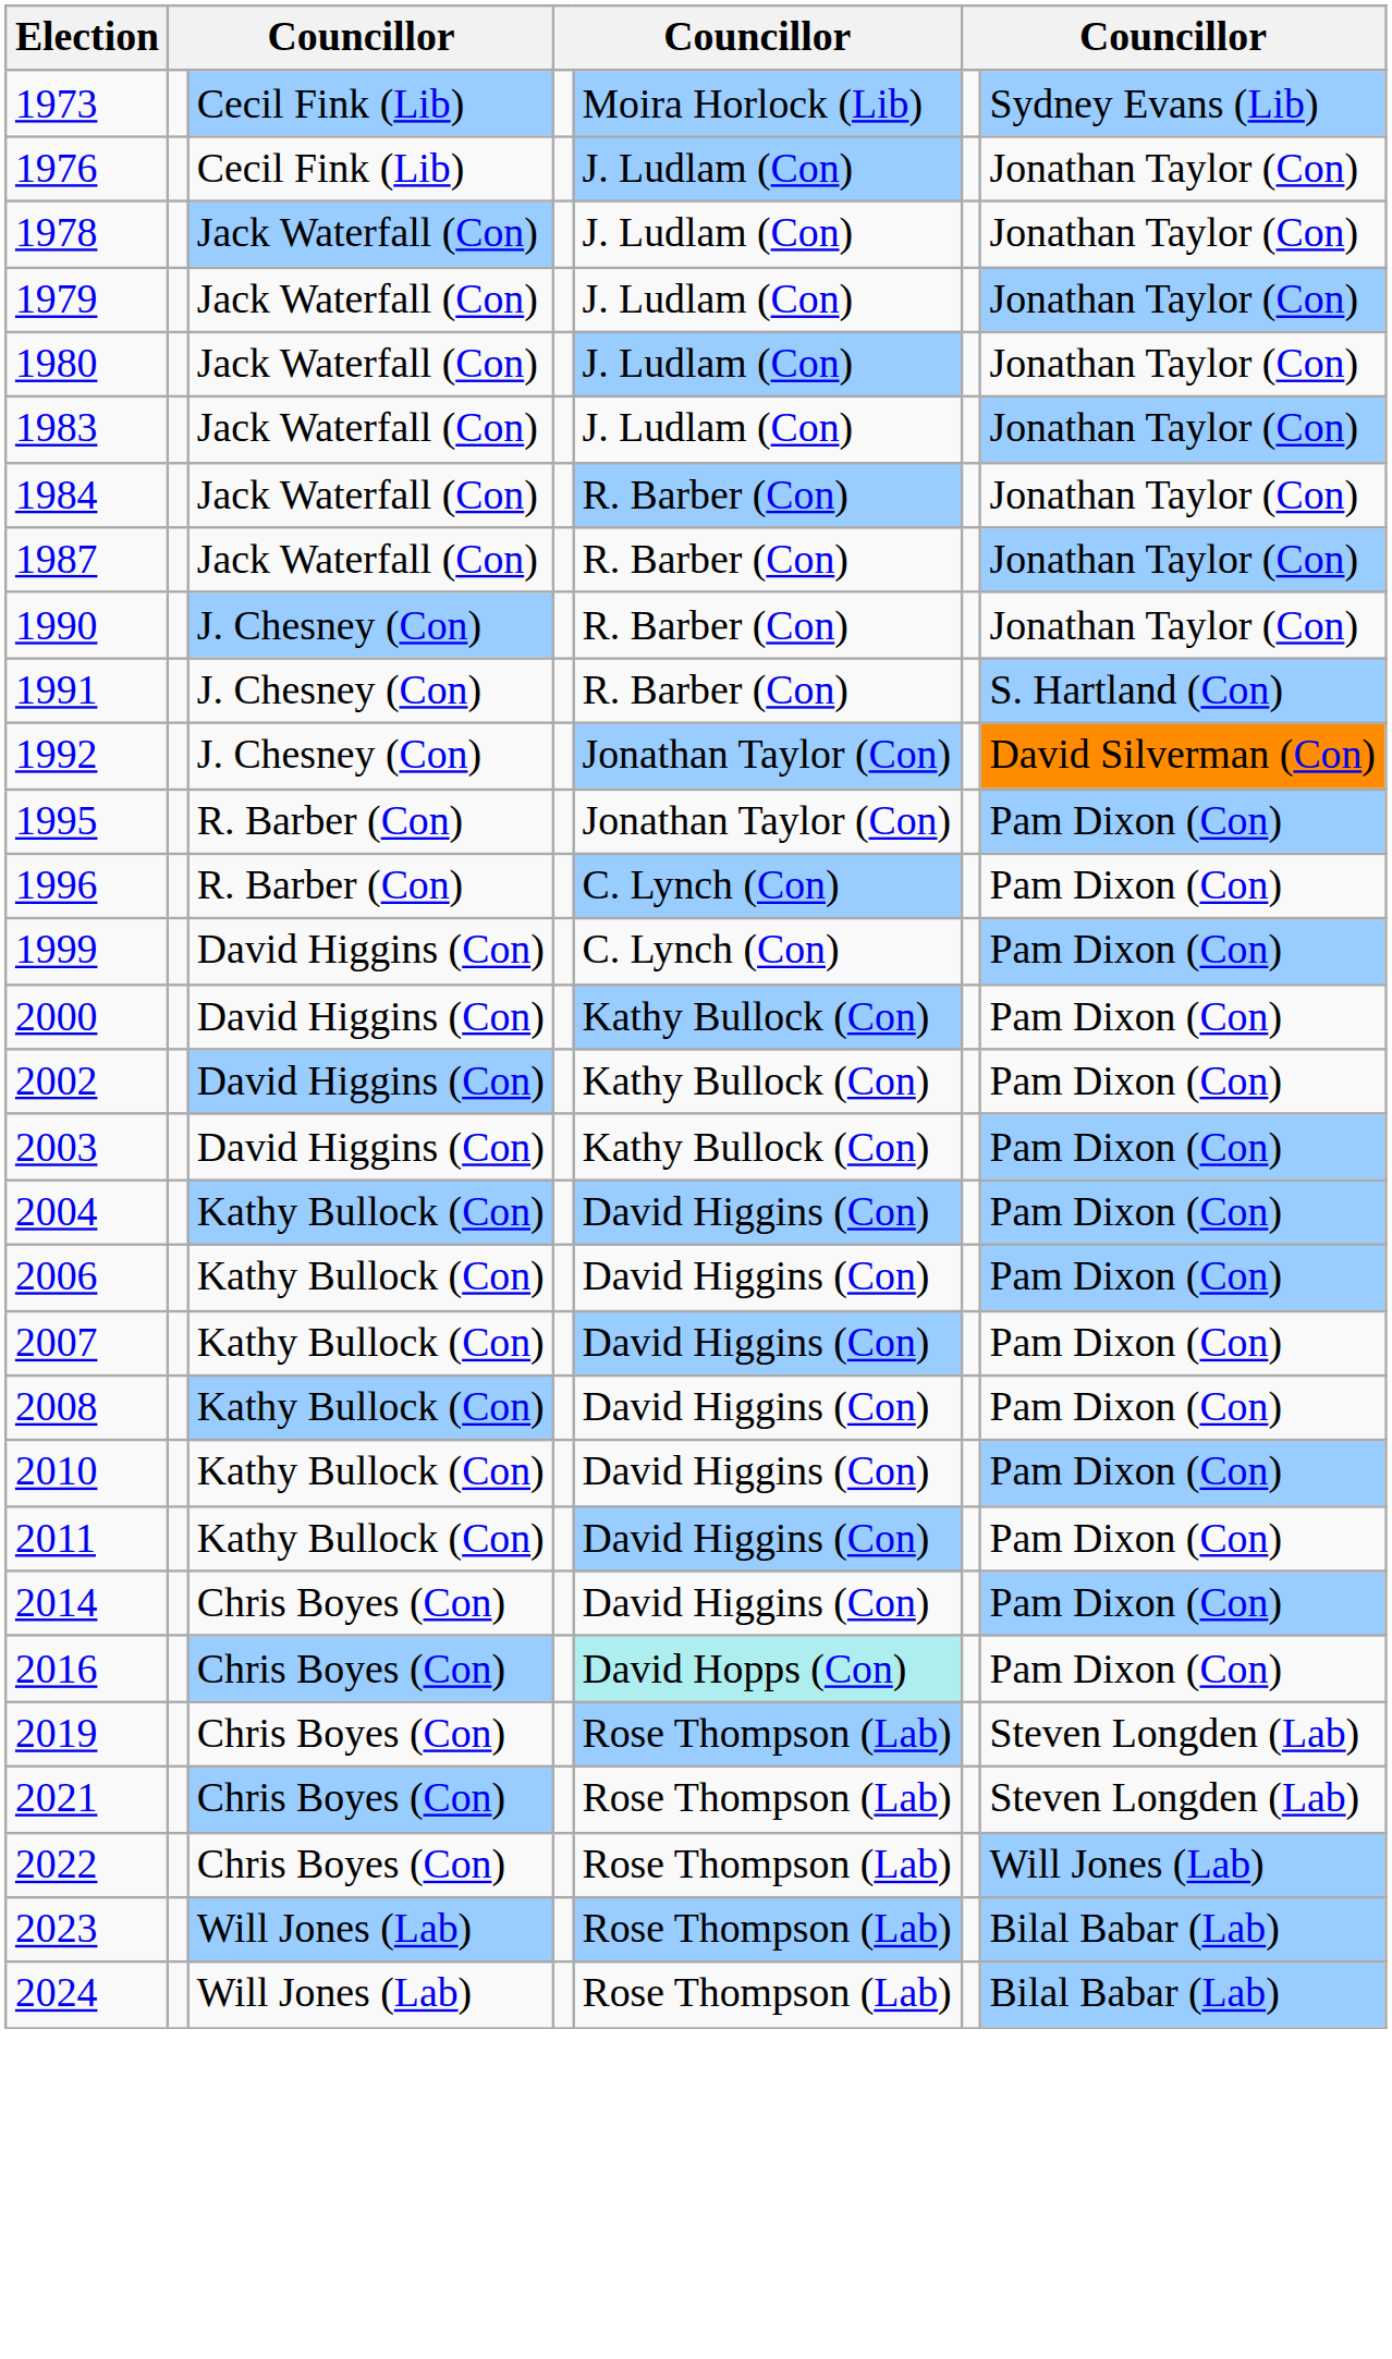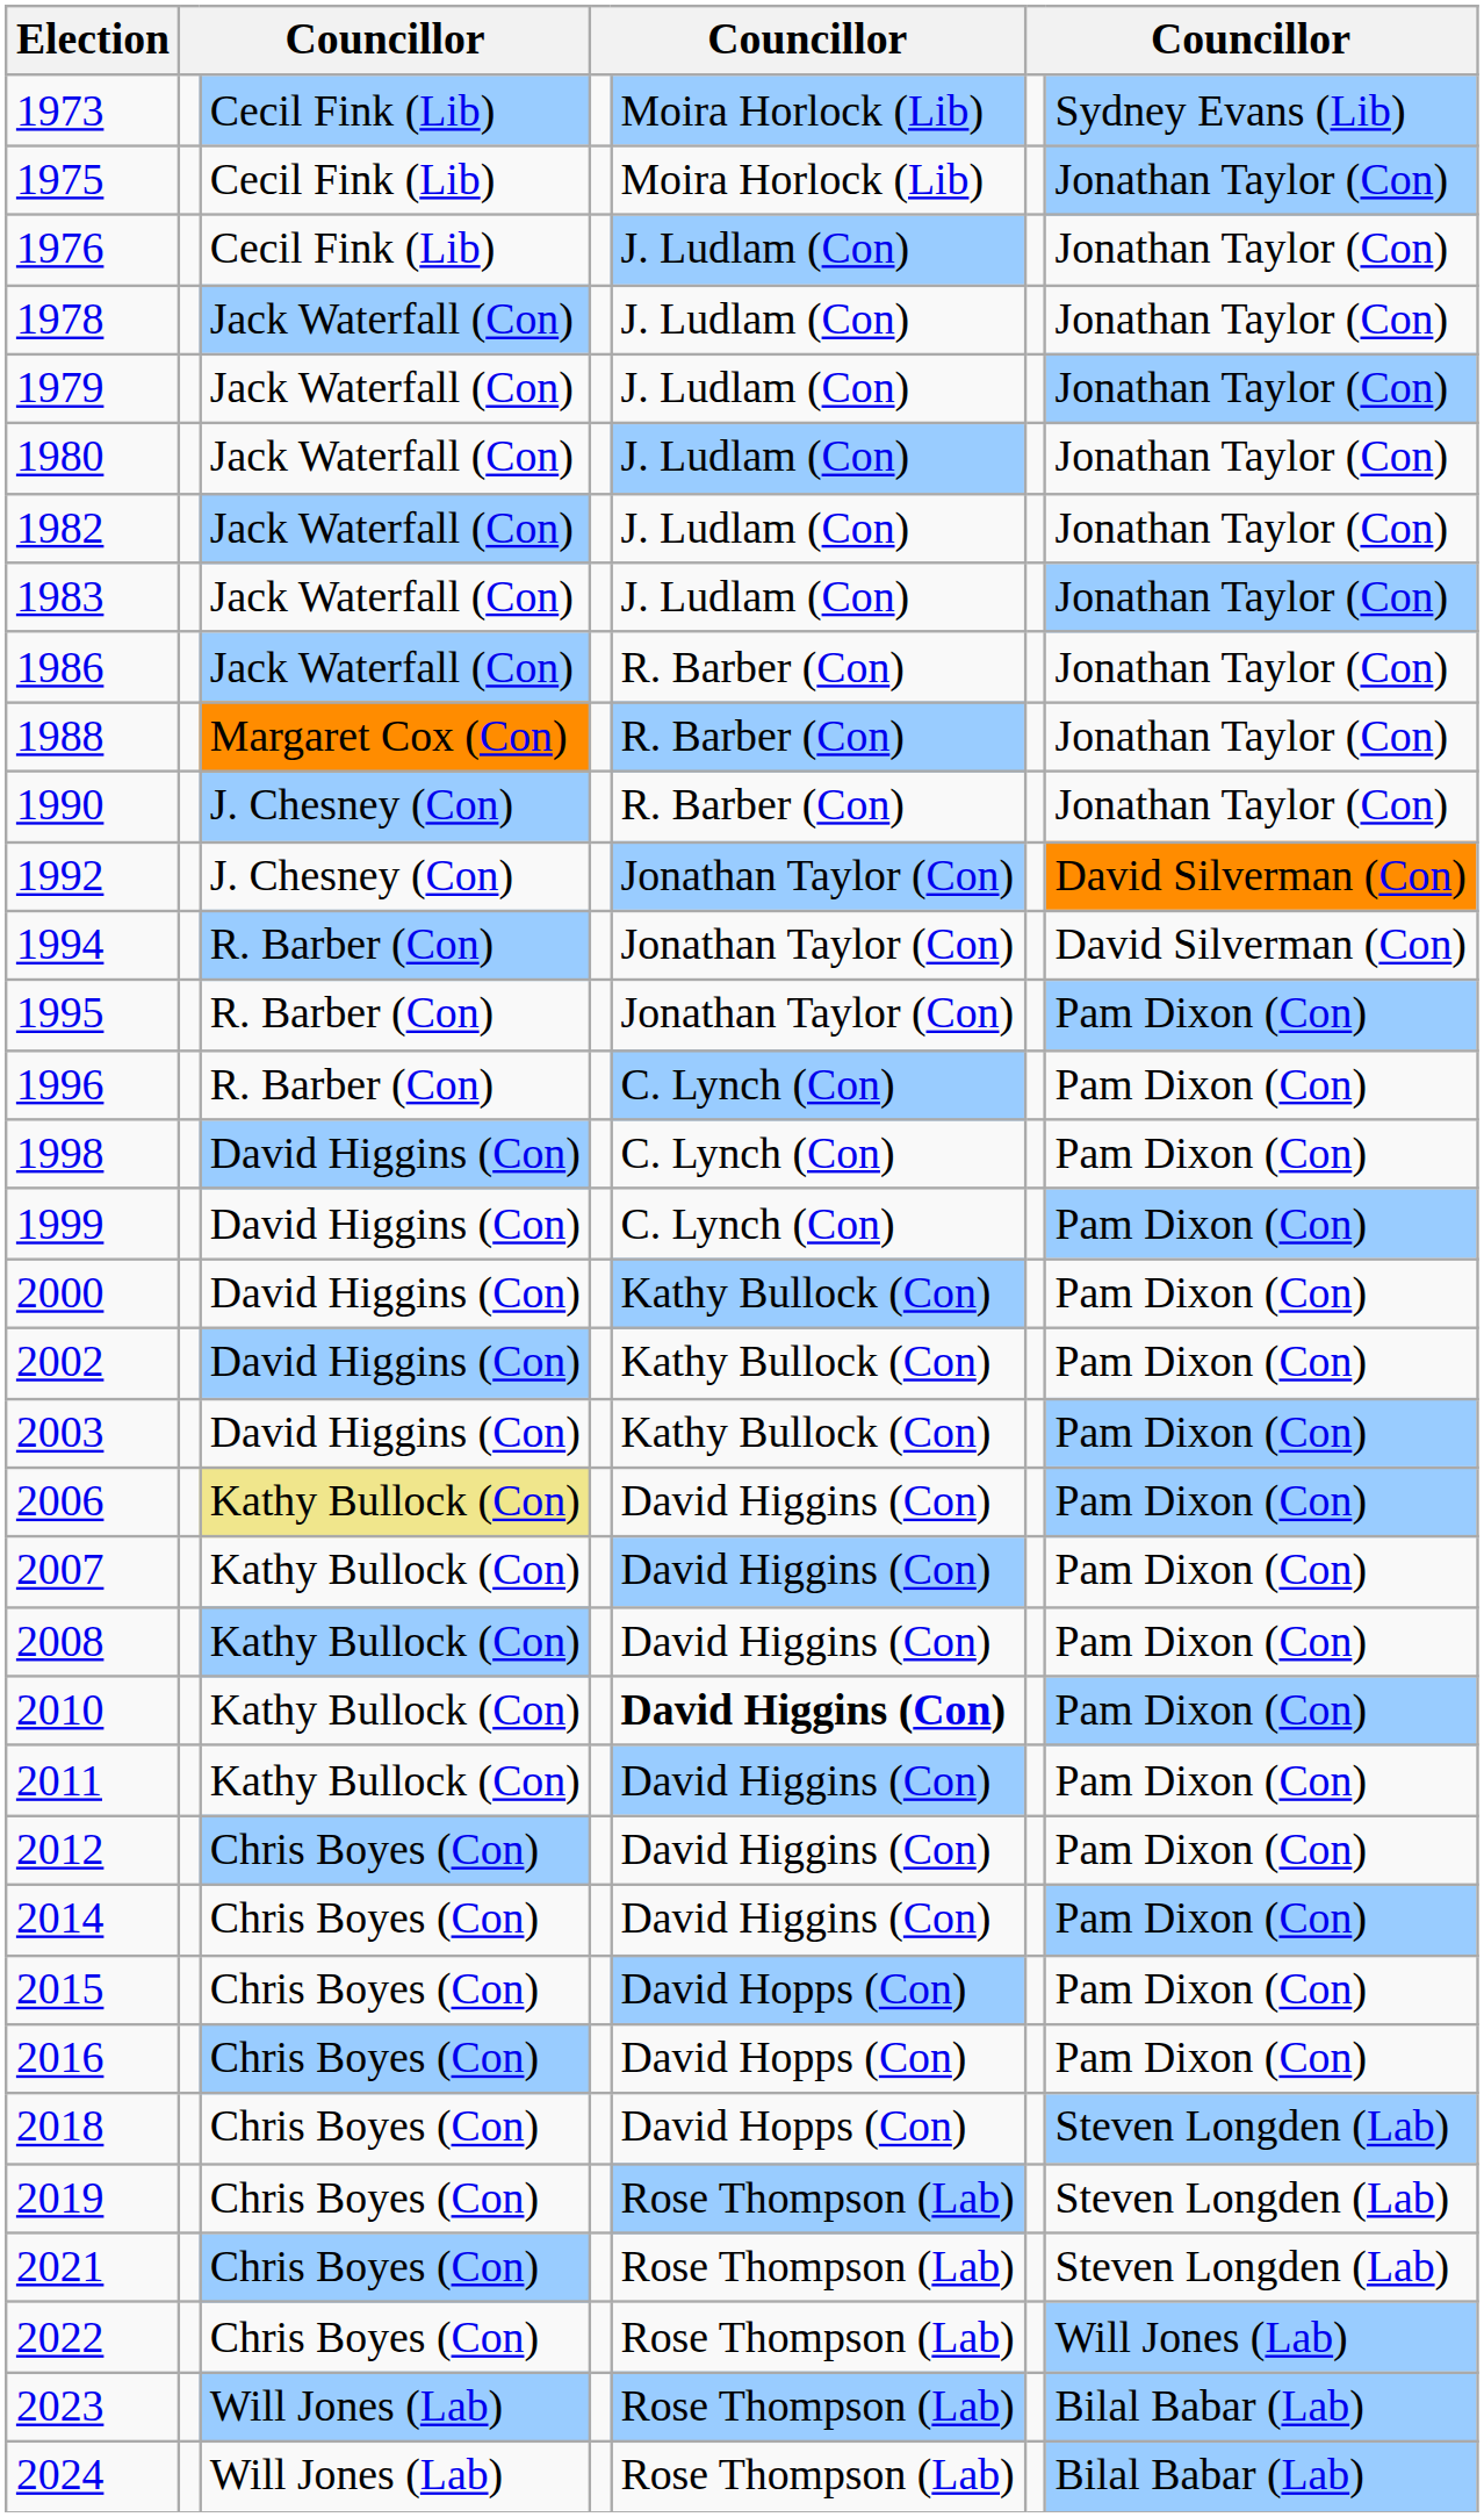+ row: 1975 | Cecil Fink (Lib) | Moira Horlock (Lib) | Jonathan Taylor (Con)
+ row: 1982 | Jack Waterfall (Con) | J. Ludlam (Con) | Jonathan Taylor (Con)
- row: 1984 | Jack Waterfall (Con) | R. Barber (Con) | Jonathan Taylor (Con)
+ row: 1986 | Jack Waterfall (Con) | R. Barber (Con) | Jonathan Taylor (Con)
- row: 1987 | Jack Waterfall (Con) | R. Barber (Con) | Jonathan Taylor (Con)
+ row: 1988 | Margaret Cox (Con) | R. Barber (Con) | Jonathan Taylor (Con)
- row: 1991 | J. Chesney (Con) | R. Barber (Con) | S. Hartland (Con)
+ row: 1994 | R. Barber (Con) | Jonathan Taylor (Con) | David Silverman (Con)
+ row: 1998 | David Higgins (Con) | C. Lynch (Con) | Pam Dixon (Con)
- row: 2004 | Kathy Bullock (Con) | David Higgins (Con) | Pam Dixon (Con)
2006 | column 3: no background -> khaki background
2010 | column 5: normal -> bold
+ row: 2012 | Chris Boyes (Con) | David Higgins (Con) | Pam Dixon (Con)
+ row: 2015 | Chris Boyes (Con) | David Hopps (Con) | Pam Dixon (Con)
2016 | column 5: paleturquoise background -> no background
+ row: 2018 | Chris Boyes (Con) | David Hopps (Con) | Steven Longden (Lab)
